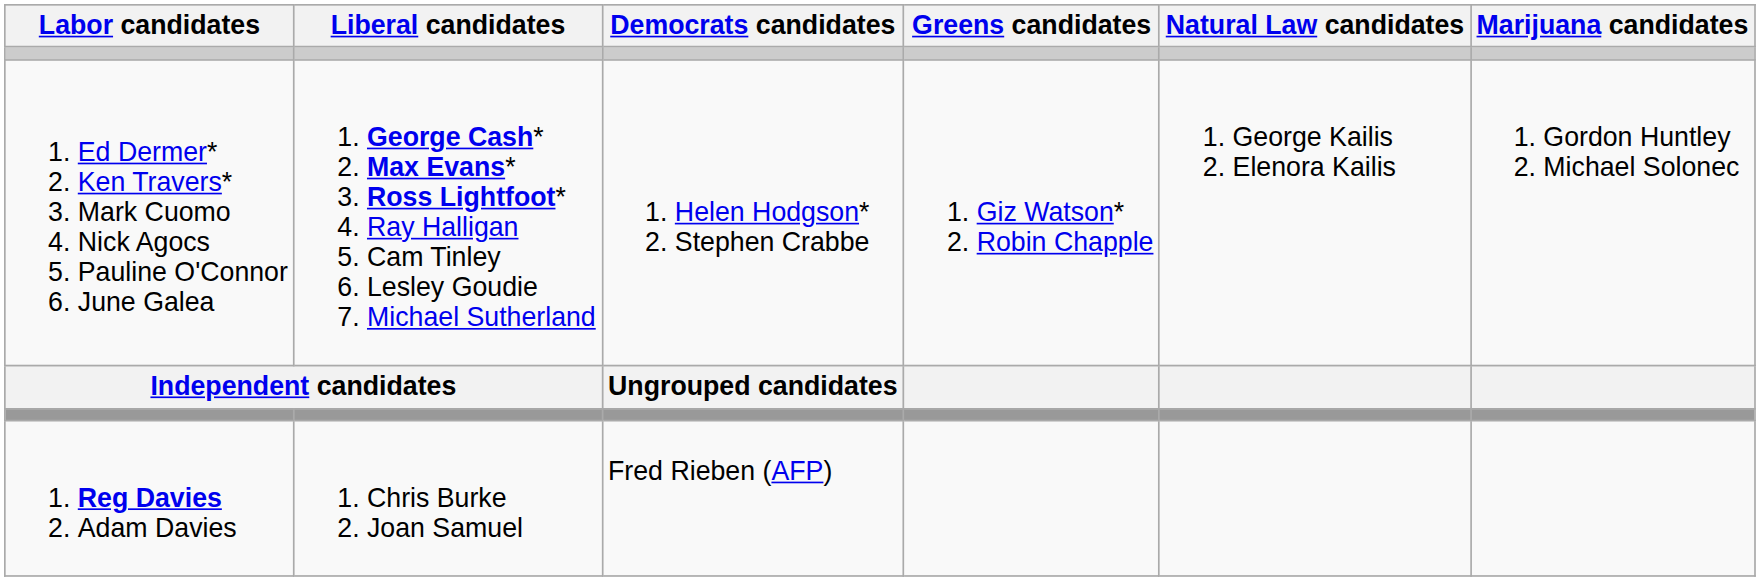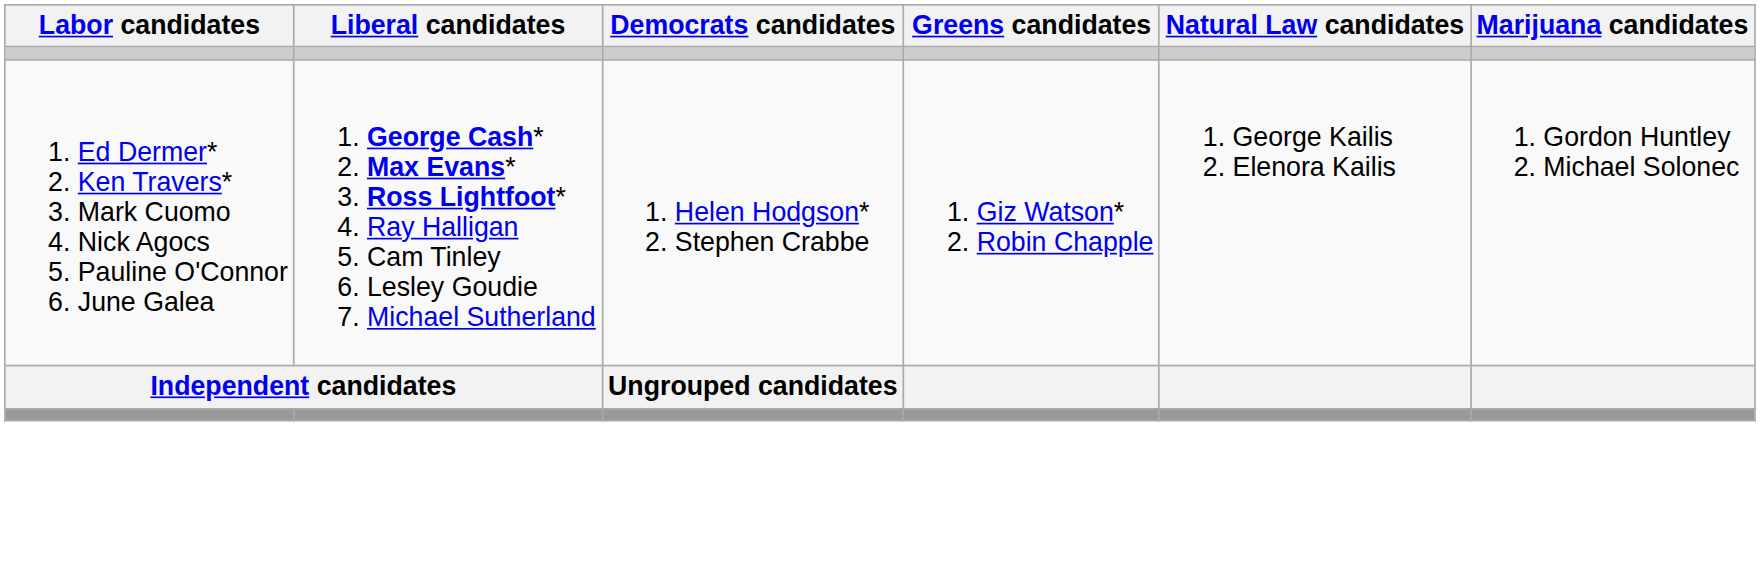- row: Reg Davies Adam Davies | Chris Burke Joan Samuel | Fred Rieben (AFP)
